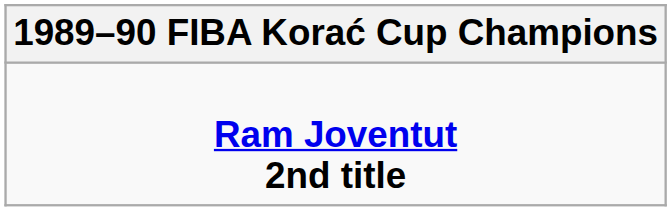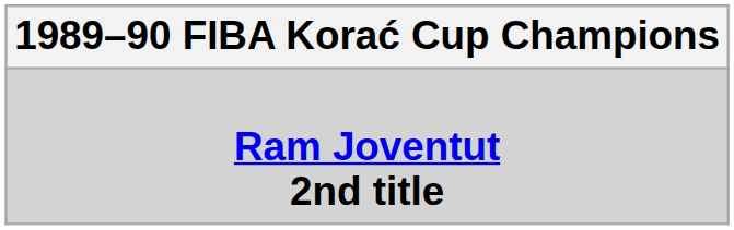row 2 | column 1: no background -> lightgrey background
